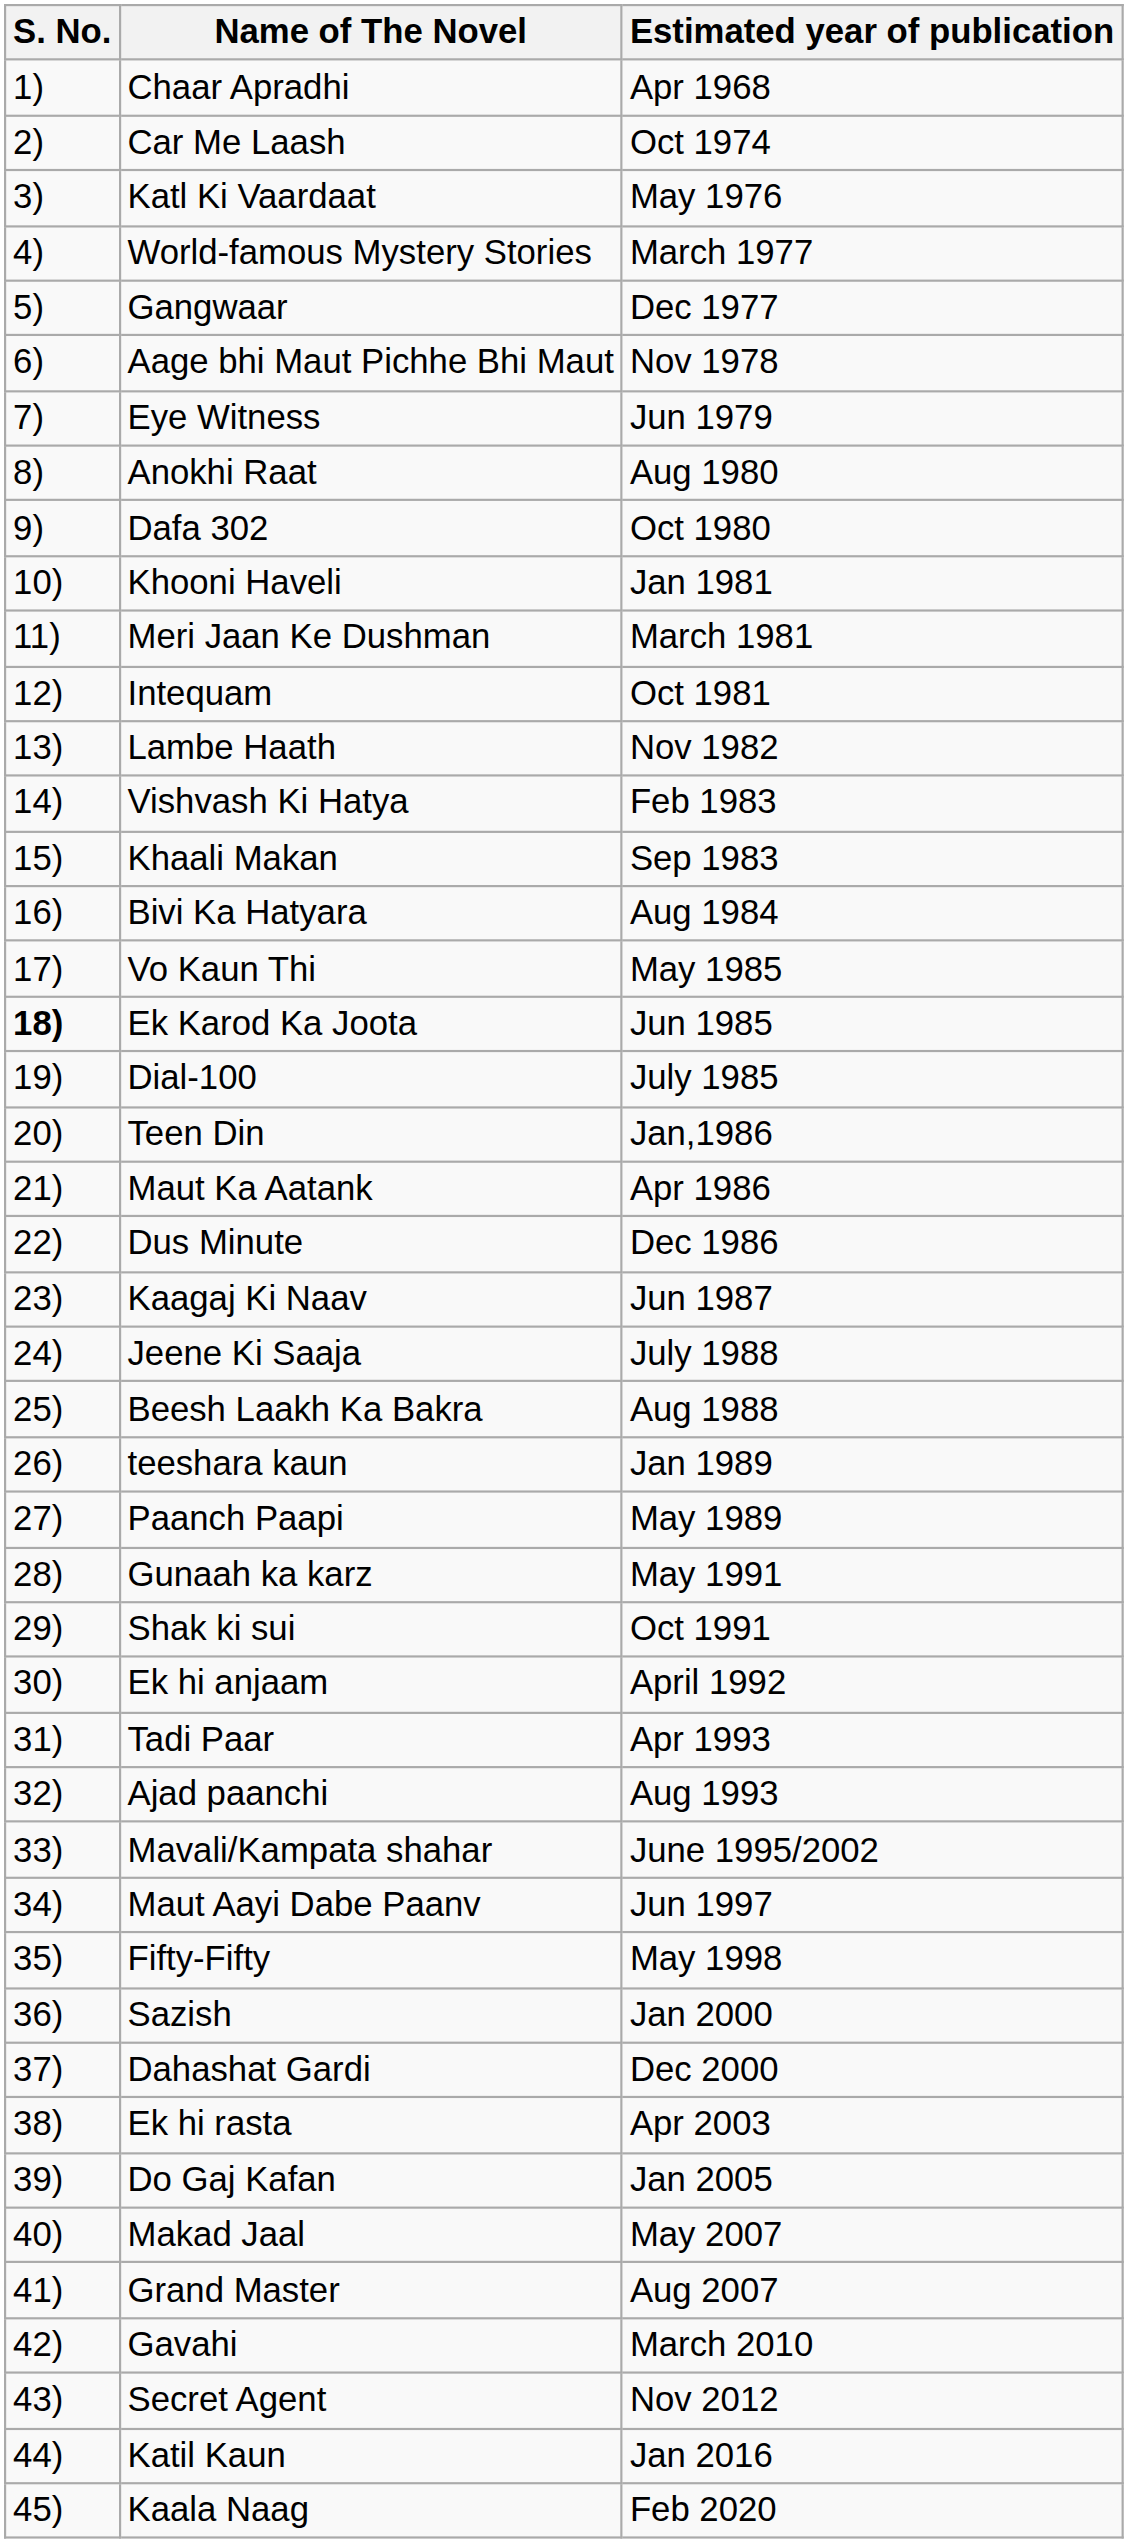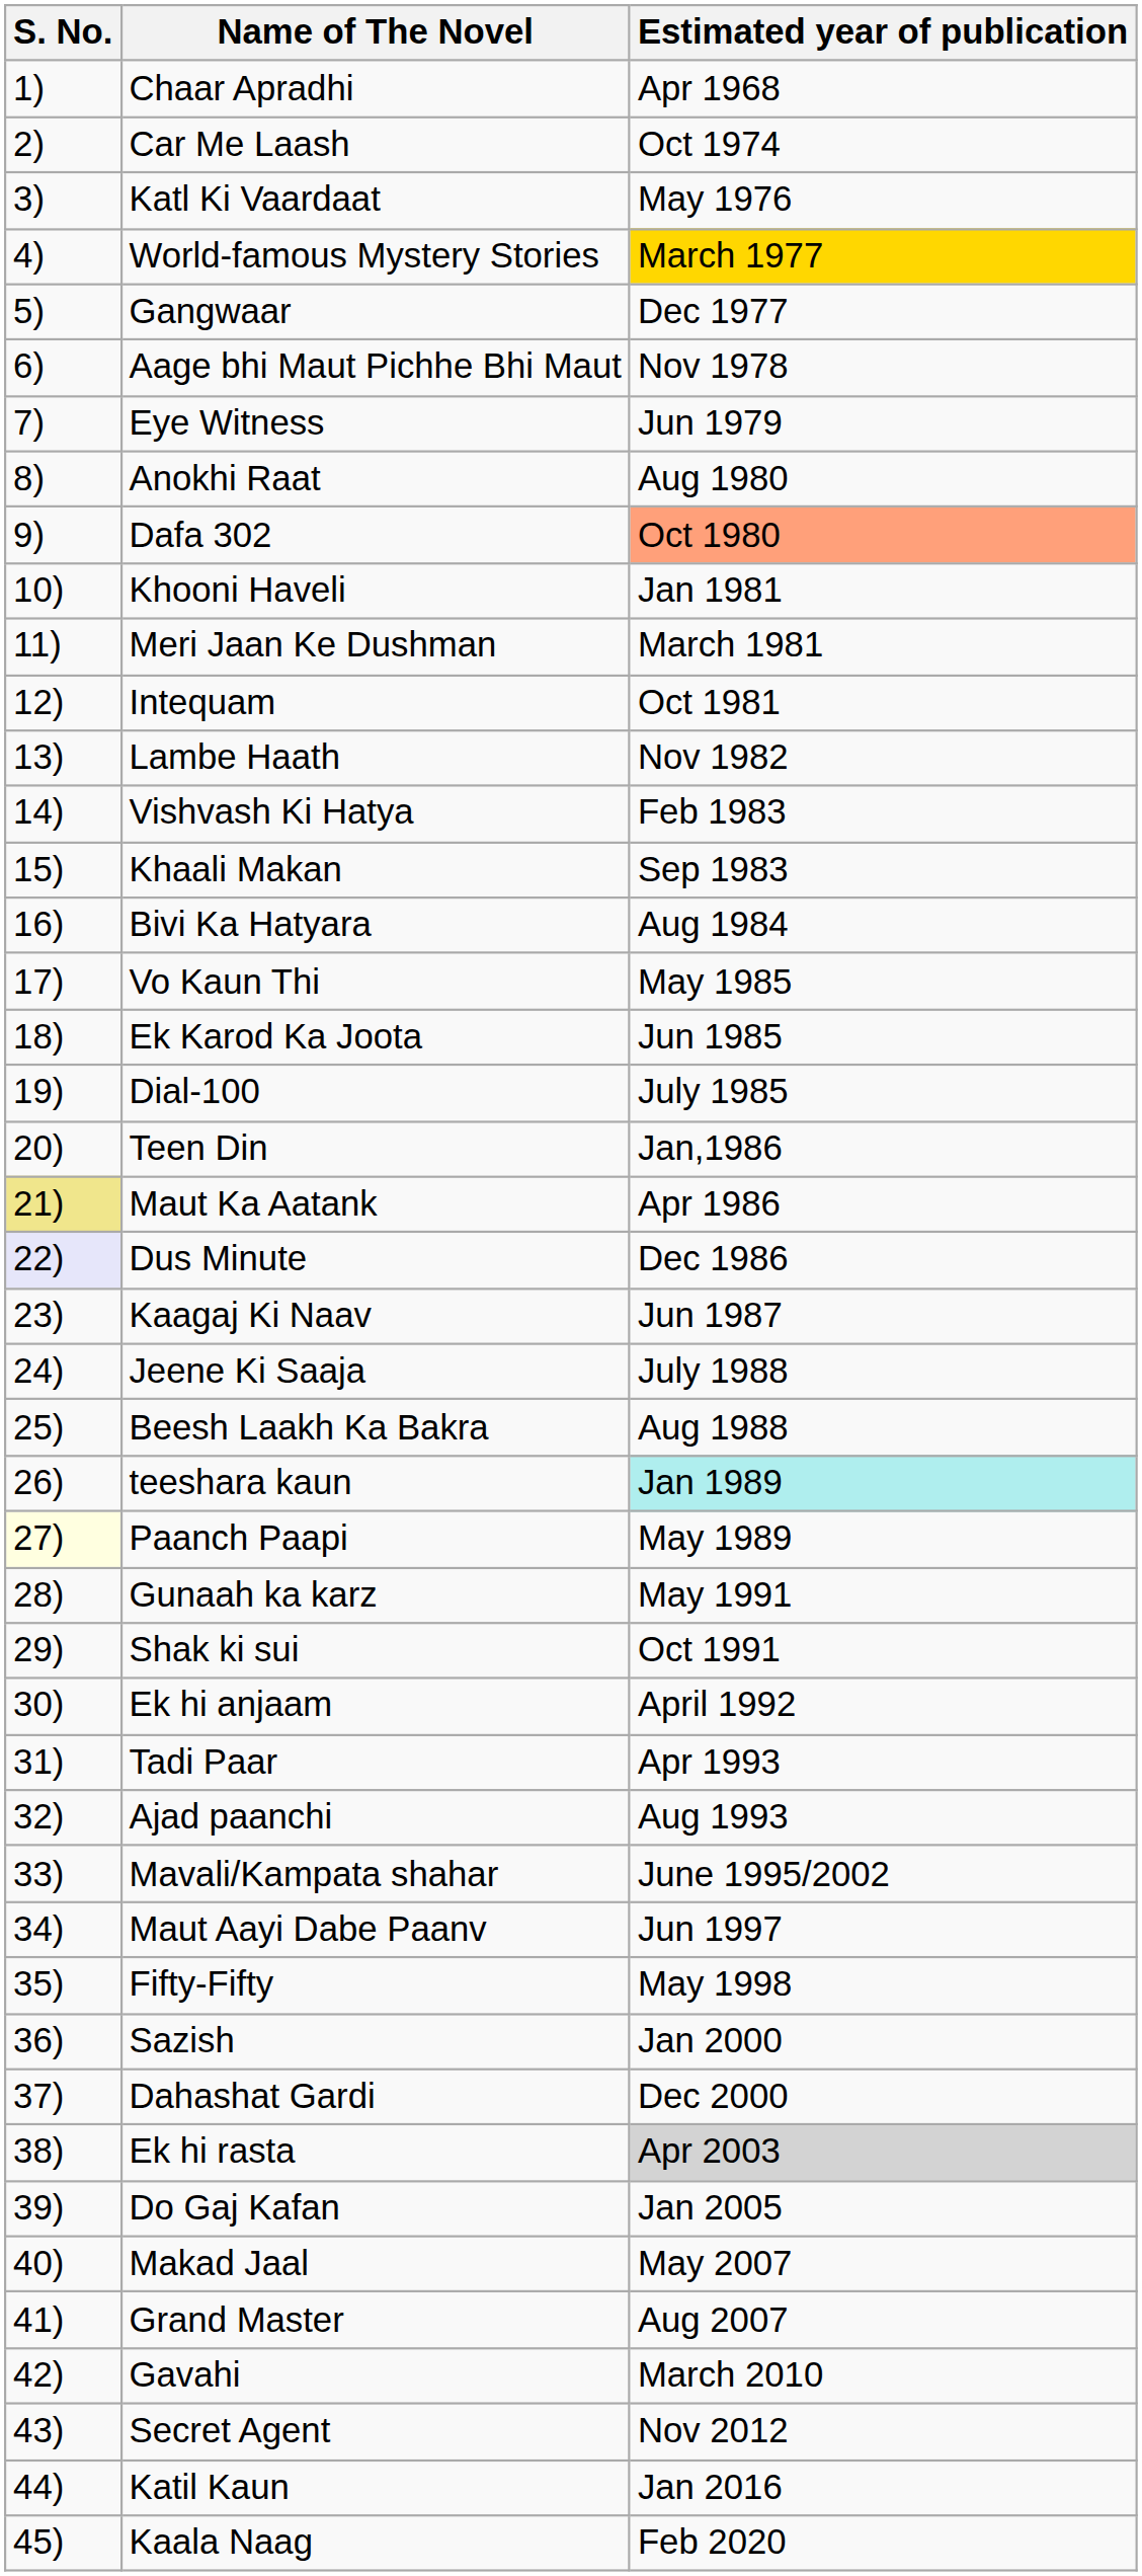World-famous Mystery Stories | Estimated year of publication: no background -> gold background
Dafa 302 | Estimated year of publication: no background -> lightsalmon background
Ek Karod Ka Joota | S. No.: bold -> normal
Maut Ka Aatank | S. No.: no background -> khaki background
Dus Minute | S. No.: no background -> lavender background
teeshara kaun | Estimated year of publication: no background -> paleturquoise background
Paanch Paapi | S. No.: no background -> lightyellow background
Ek hi rasta | Estimated year of publication: no background -> lightgrey background
